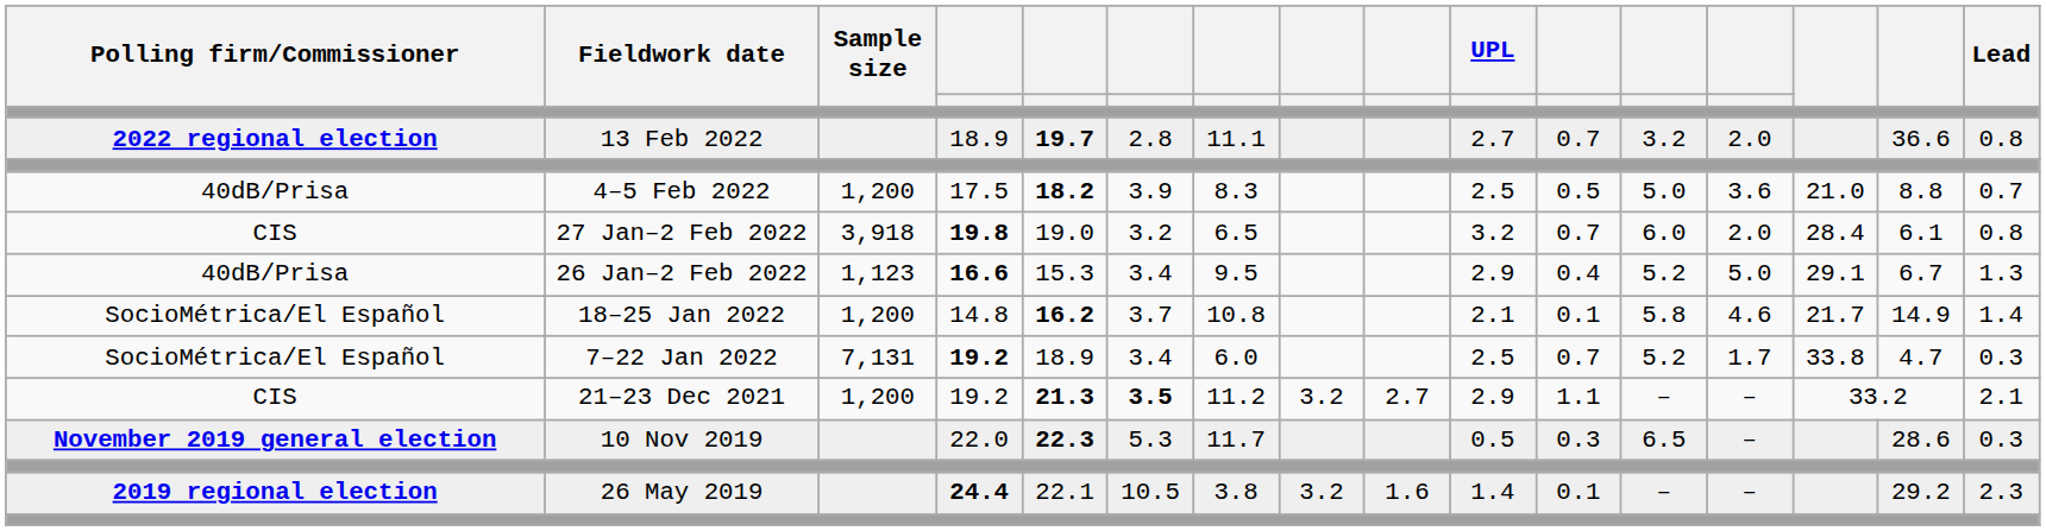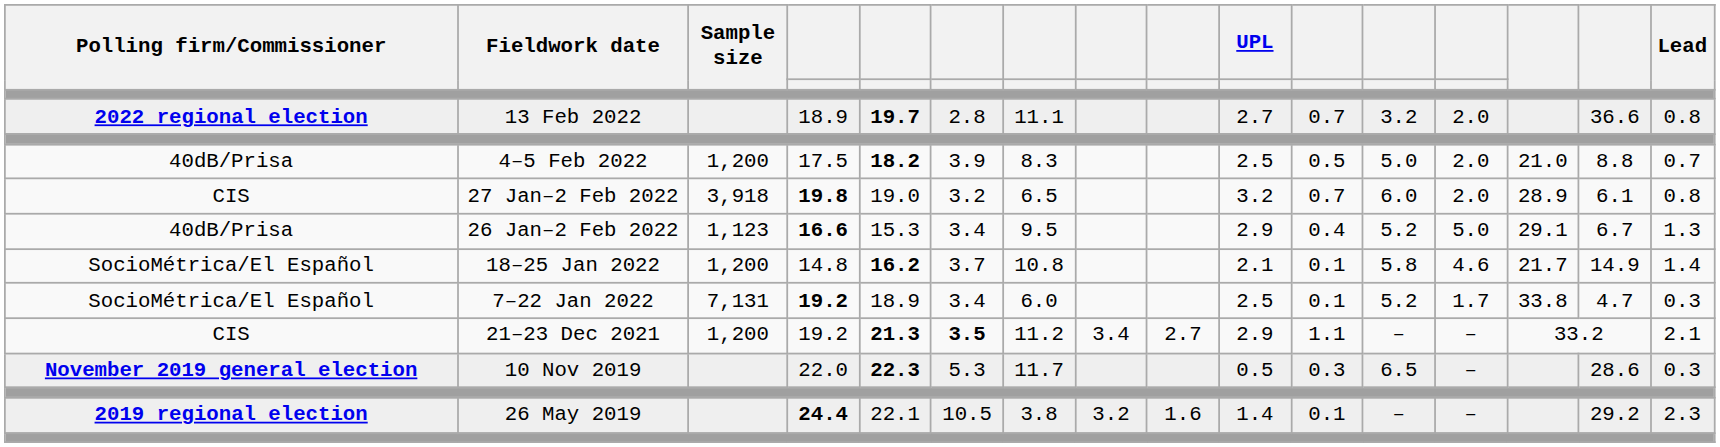4–5 Feb 2022 | column 13: 3.6 -> 2.0
27 Jan–2 Feb 2022 | column 14: 28.4 -> 28.9
7–22 Jan 2022 | column 11: 0.7 -> 0.1
21–23 Dec 2021 | column 8: 3.2 -> 3.4
